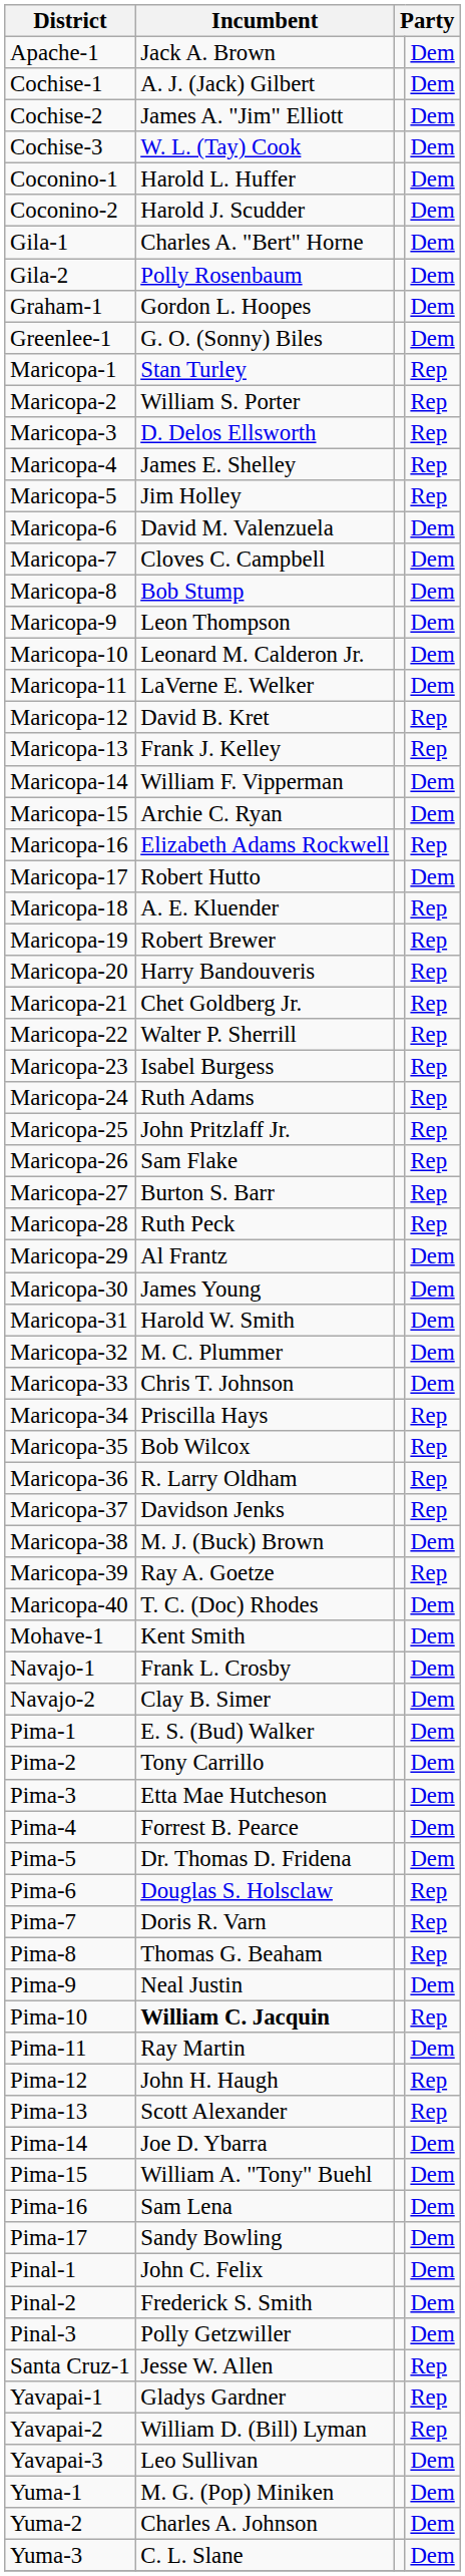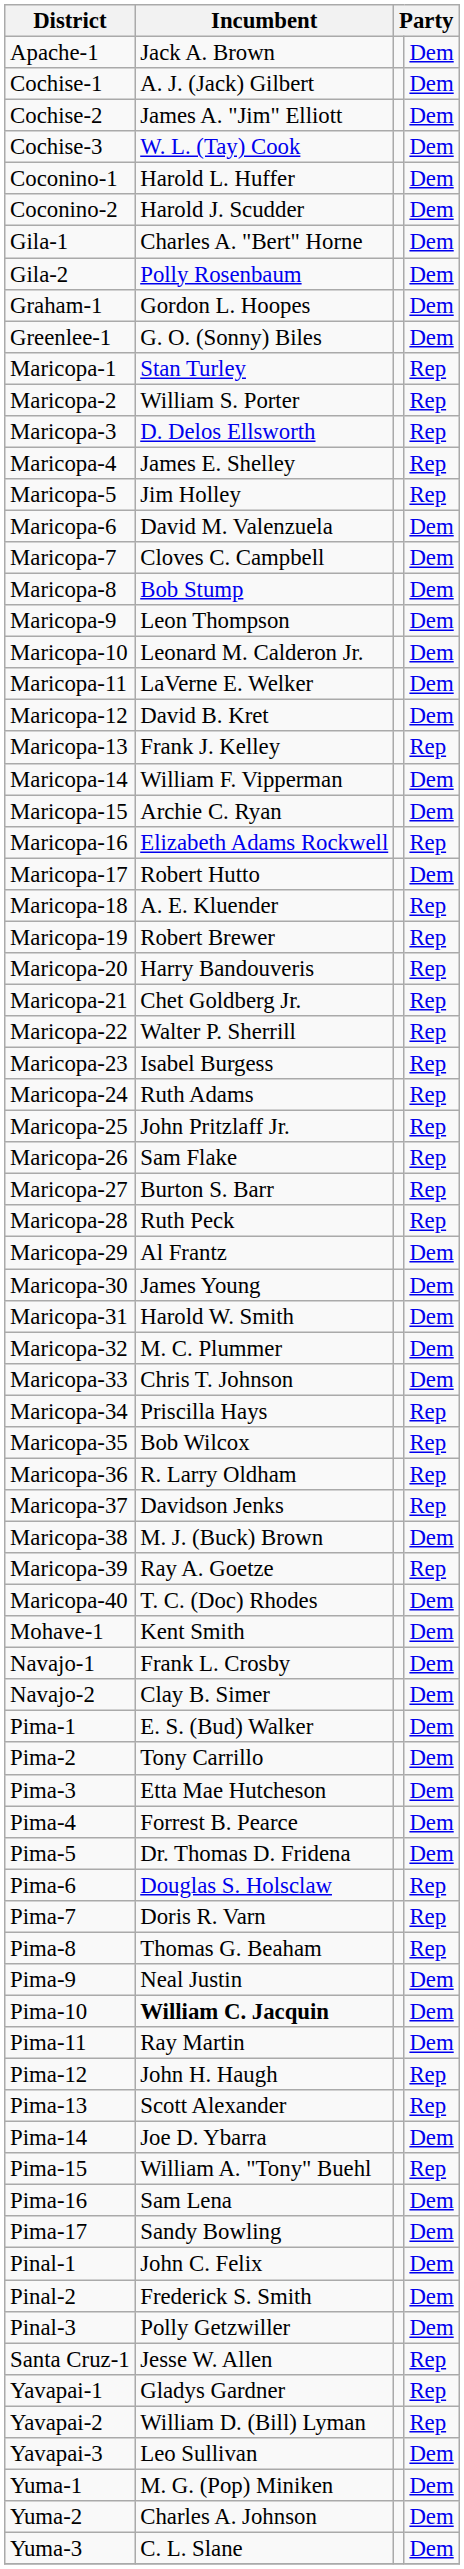Maricopa-12 | column 4: Rep -> Dem
Pima-10 | column 4: Rep -> Dem
Pima-15 | column 4: Dem -> Rep
